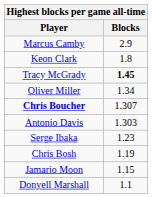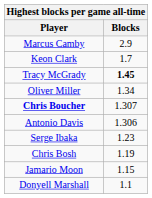Keon Clark | Blocks: 1.8 -> 1.7
Antonio Davis | Blocks: 1.303 -> 1.306
